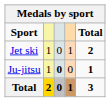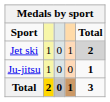Jet ski | Total: no background -> lightgrey background
Ju-jitsu | column 3: bold -> normal
